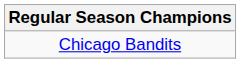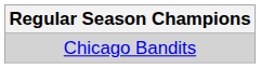row 2 | column 1: no background -> lightgrey background
